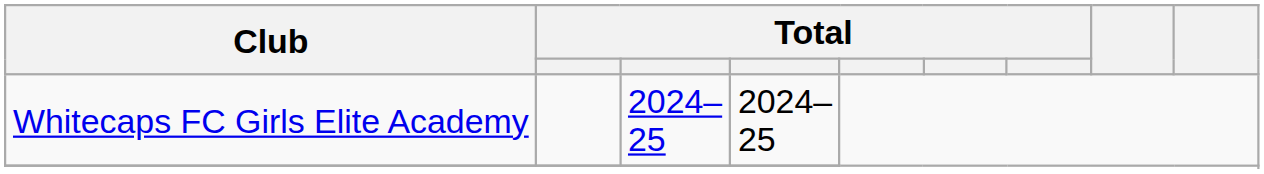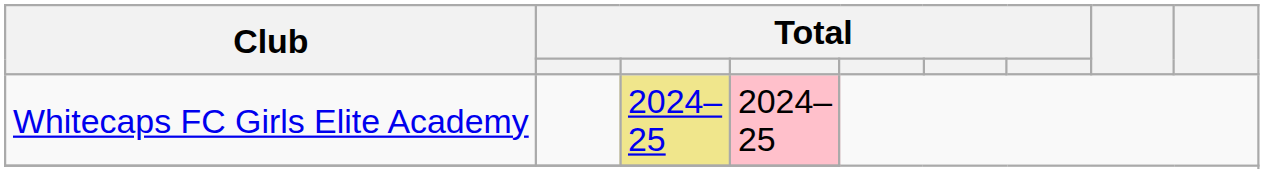Whitecaps FC Girls Elite Academy | column 3: no background -> khaki background
Whitecaps FC Girls Elite Academy | column 4: no background -> pink background
